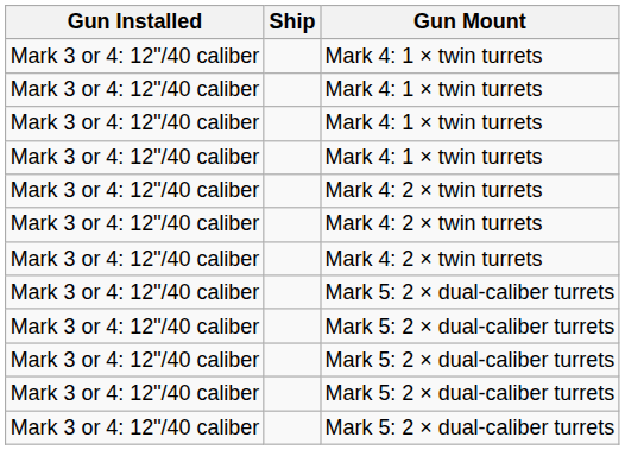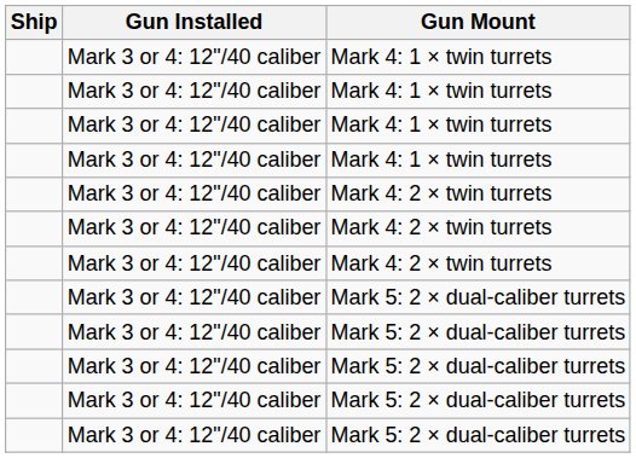columns swapped: Ship <-> Gun Installed
